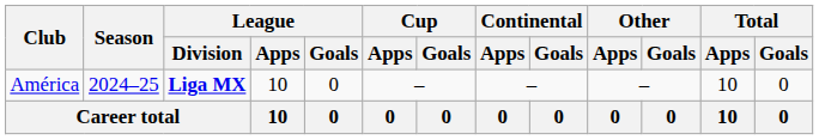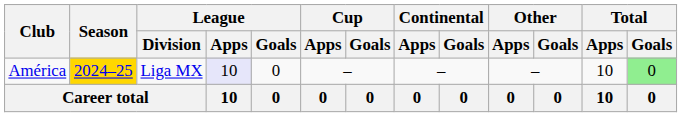América | Season: no background -> gold background
América | League / Division: bold -> normal
América | League / Apps: no background -> lavender background
América | Total / Goals: no background -> lightgreen background
